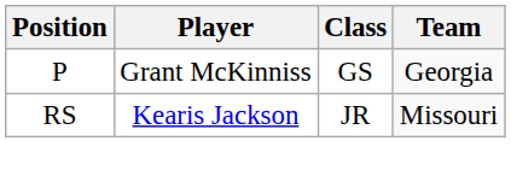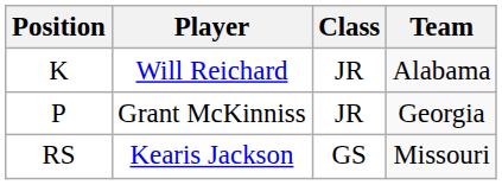+ row: K | Will Reichard | JR | Alabama
Grant McKinniss | Class: GS -> JR
Kearis Jackson | Class: JR -> GS
